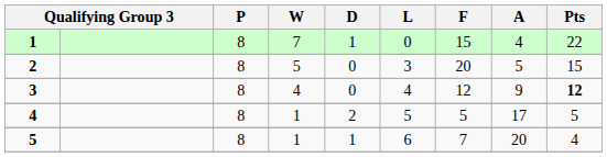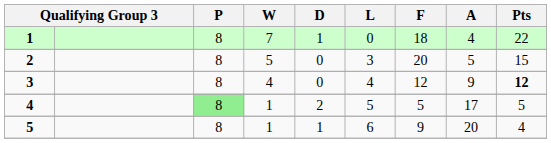row 2 | F: 15 -> 18
row 5 | P: no background -> lightgreen background
row 6 | F: 7 -> 9
